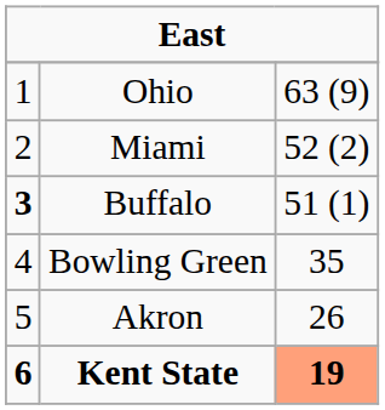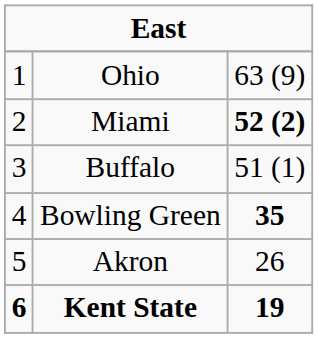Miami | column 3: normal -> bold
Buffalo | column 1: bold -> normal
Bowling Green | column 3: normal -> bold
Kent State | column 3: lightsalmon background -> no background
